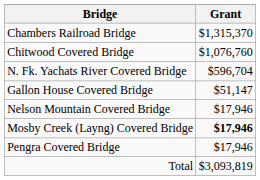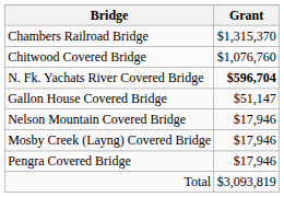N. Fk. Yachats River Covered Bridge | Grant: normal -> bold
Mosby Creek (Layng) Covered Bridge | Grant: bold -> normal
